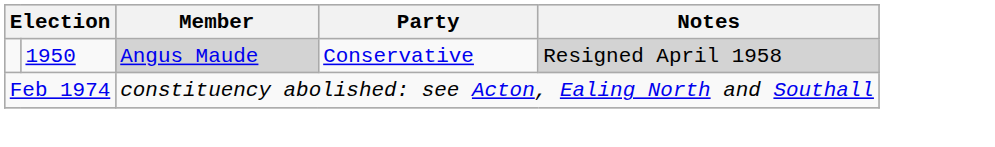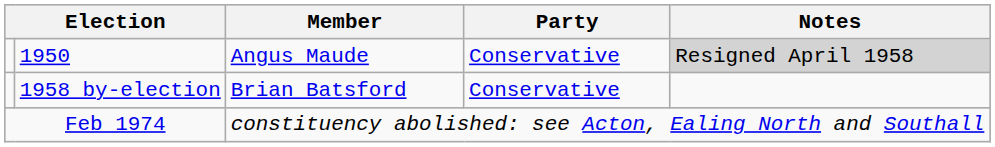1950 | Member: lightgrey background -> no background
+ row: 1958 by-election | Brian Batsford | Conservative
